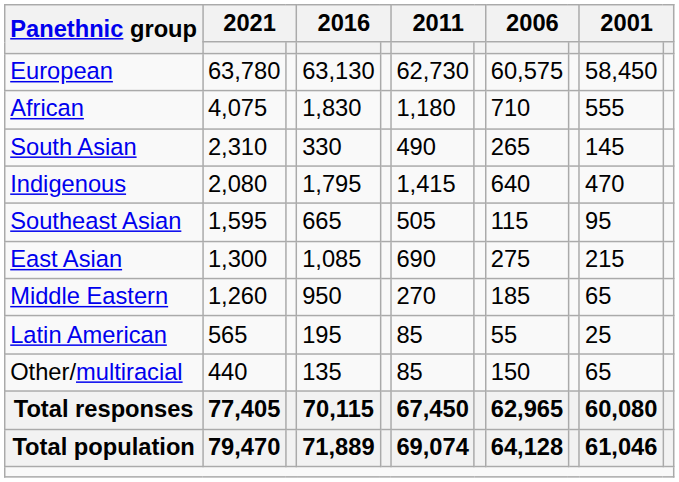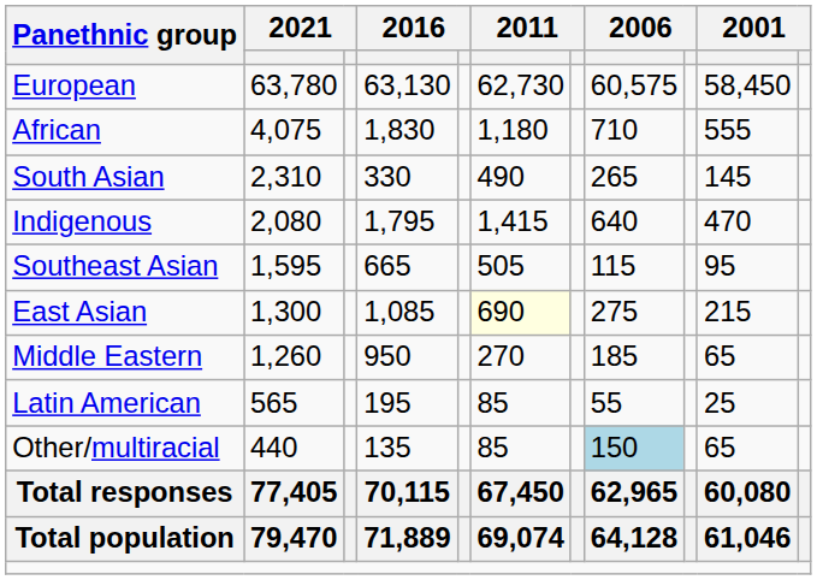East Asian | column 6: no background -> lightyellow background
Other/multiracial | column 8: no background -> lightblue background
